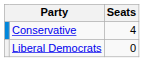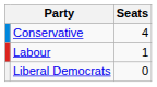+ row: Labour | 1
